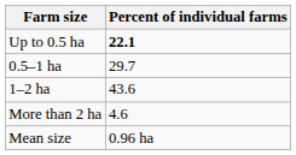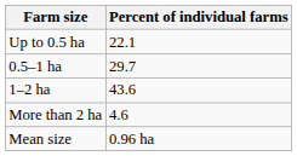Up to 0.5 ha | Percent of individual farms: bold -> normal
